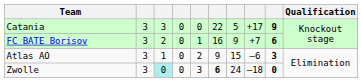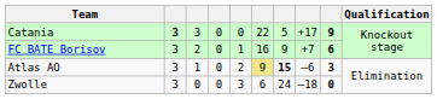Catania | column 2: normal -> bold
Atlas AO | column 6: no background -> khaki background
Atlas AO | column 7: normal -> bold
Zwolle | column 3: paleturquoise background -> no background
Zwolle | column 6: bold -> normal
